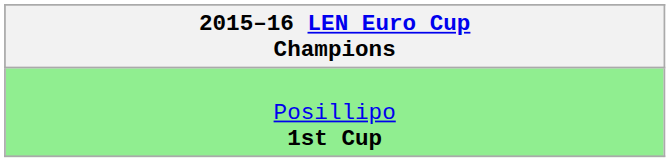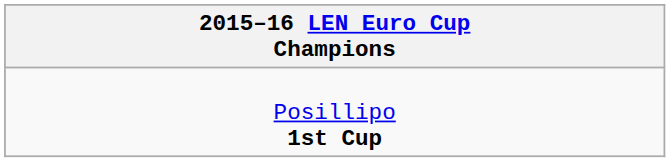row 2 | column 1: lightgreen background -> no background
